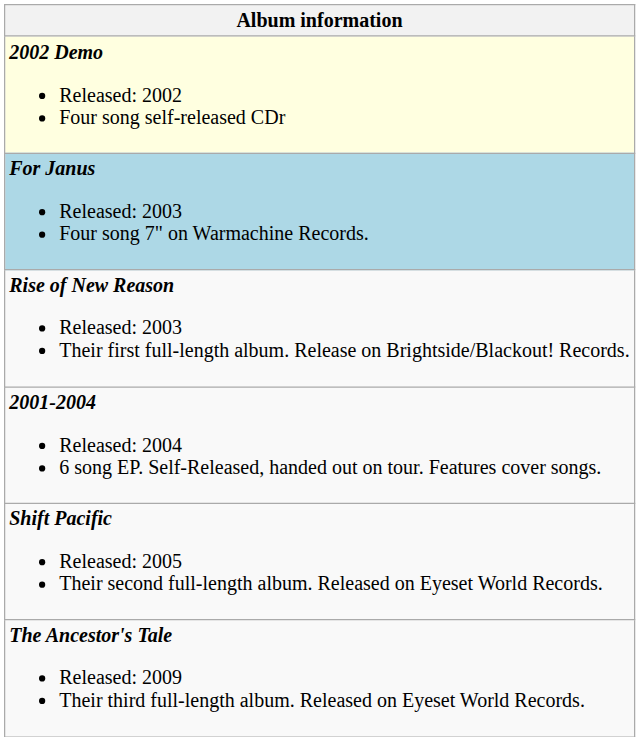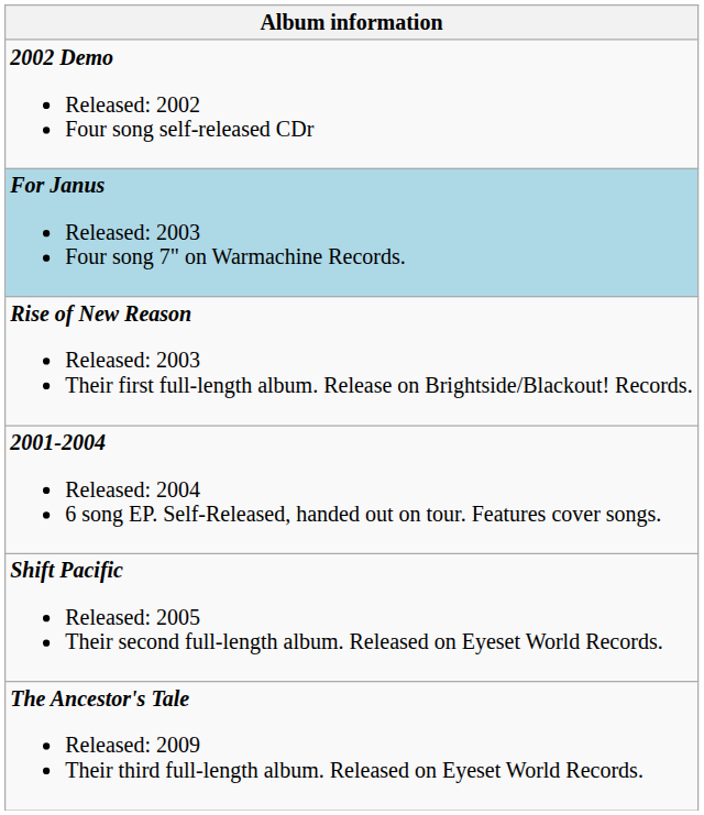row 2 | column 1: lightyellow background -> no background
